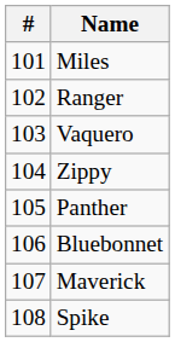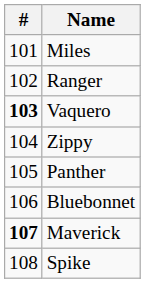Vaquero | #: normal -> bold
Maverick | #: normal -> bold
